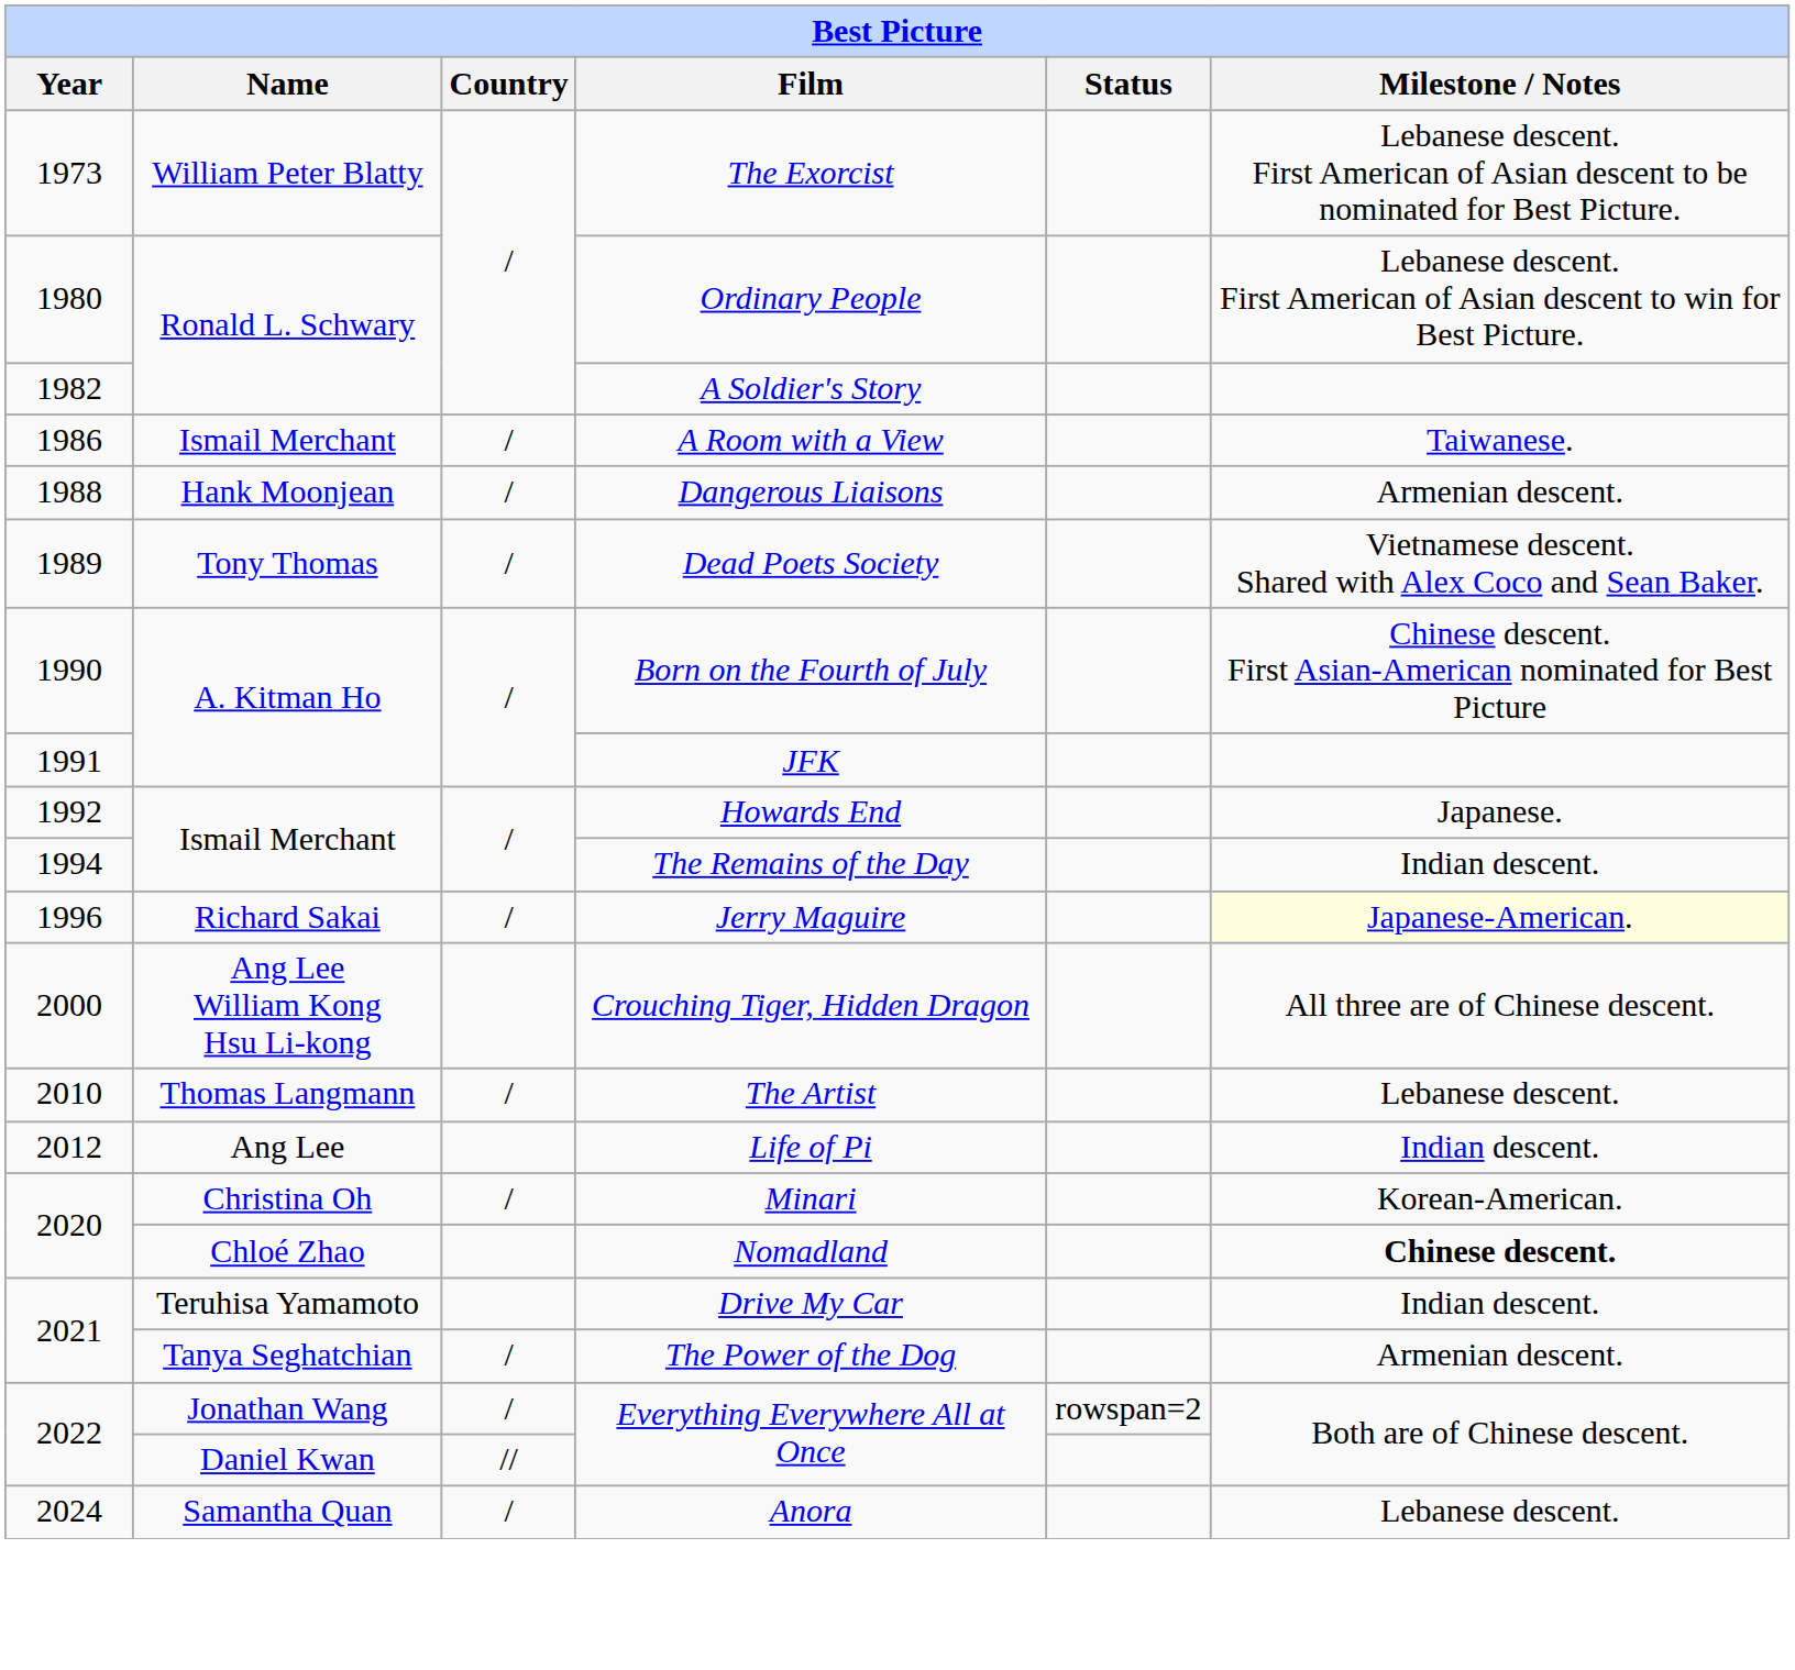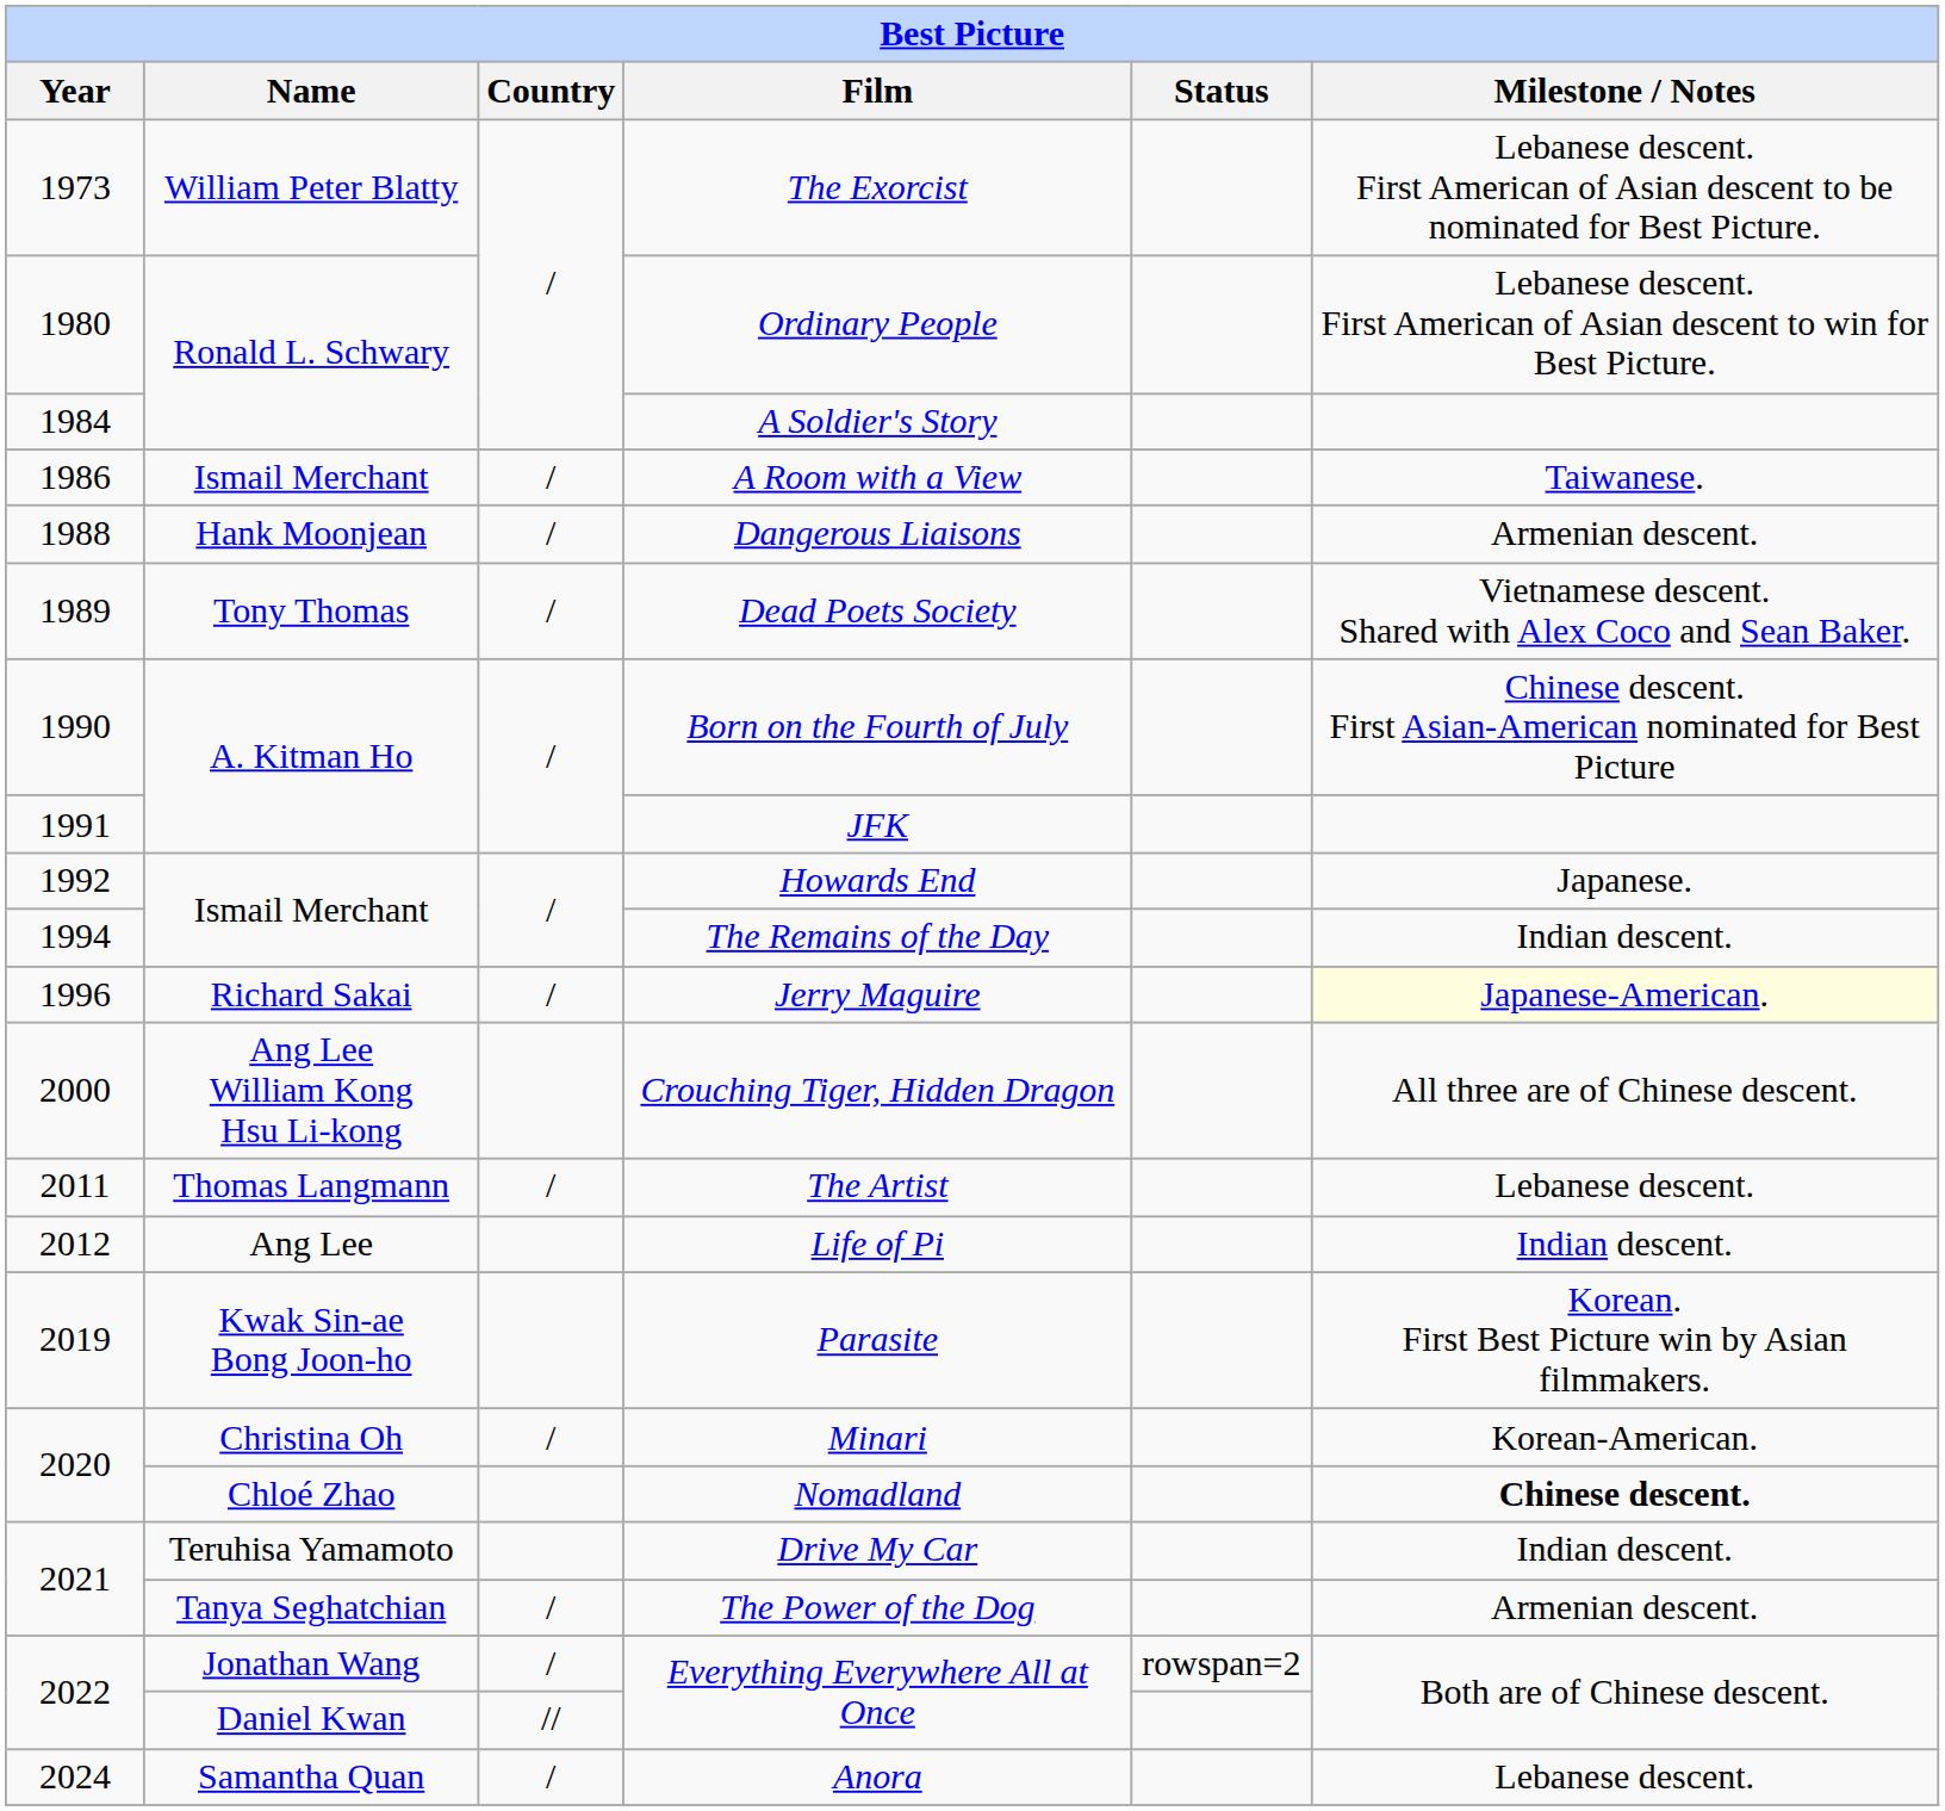A Soldier's Story | Year: 1982 -> 1984
The Artist | Year: 2010 -> 2011
+ row: 2019 | Kwak Sin-ae Bong Joon-ho | Parasite | Korean. First Best Picture win by Asian filmmakers.
